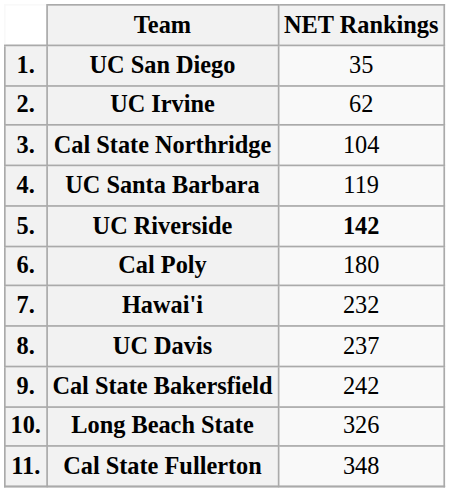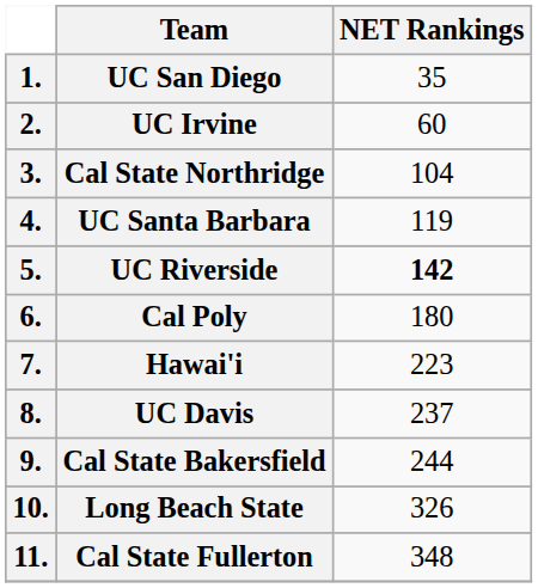UC Irvine | NET Rankings: 62 -> 60
Hawai'i | NET Rankings: 232 -> 223
Cal State Bakersfield | NET Rankings: 242 -> 244
